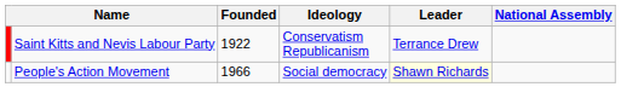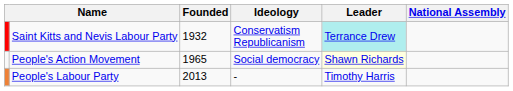Saint Kitts and Nevis Labour Party | Founded: 1922 -> 1932
Saint Kitts and Nevis Labour Party | Leader: no background -> paleturquoise background
People's Action Movement | Founded: 1966 -> 1965
+ row: People's Labour Party | 2013 | - | Timothy Harris
